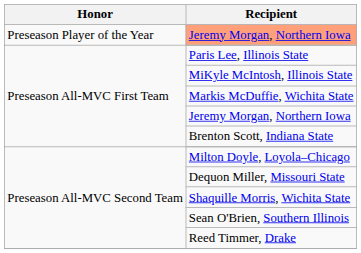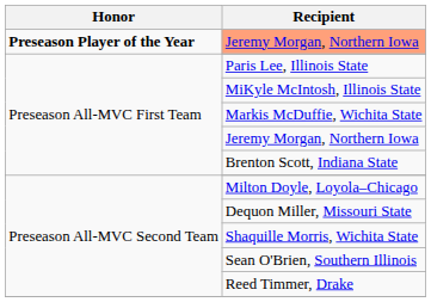row 2 | Honor: normal -> bold
